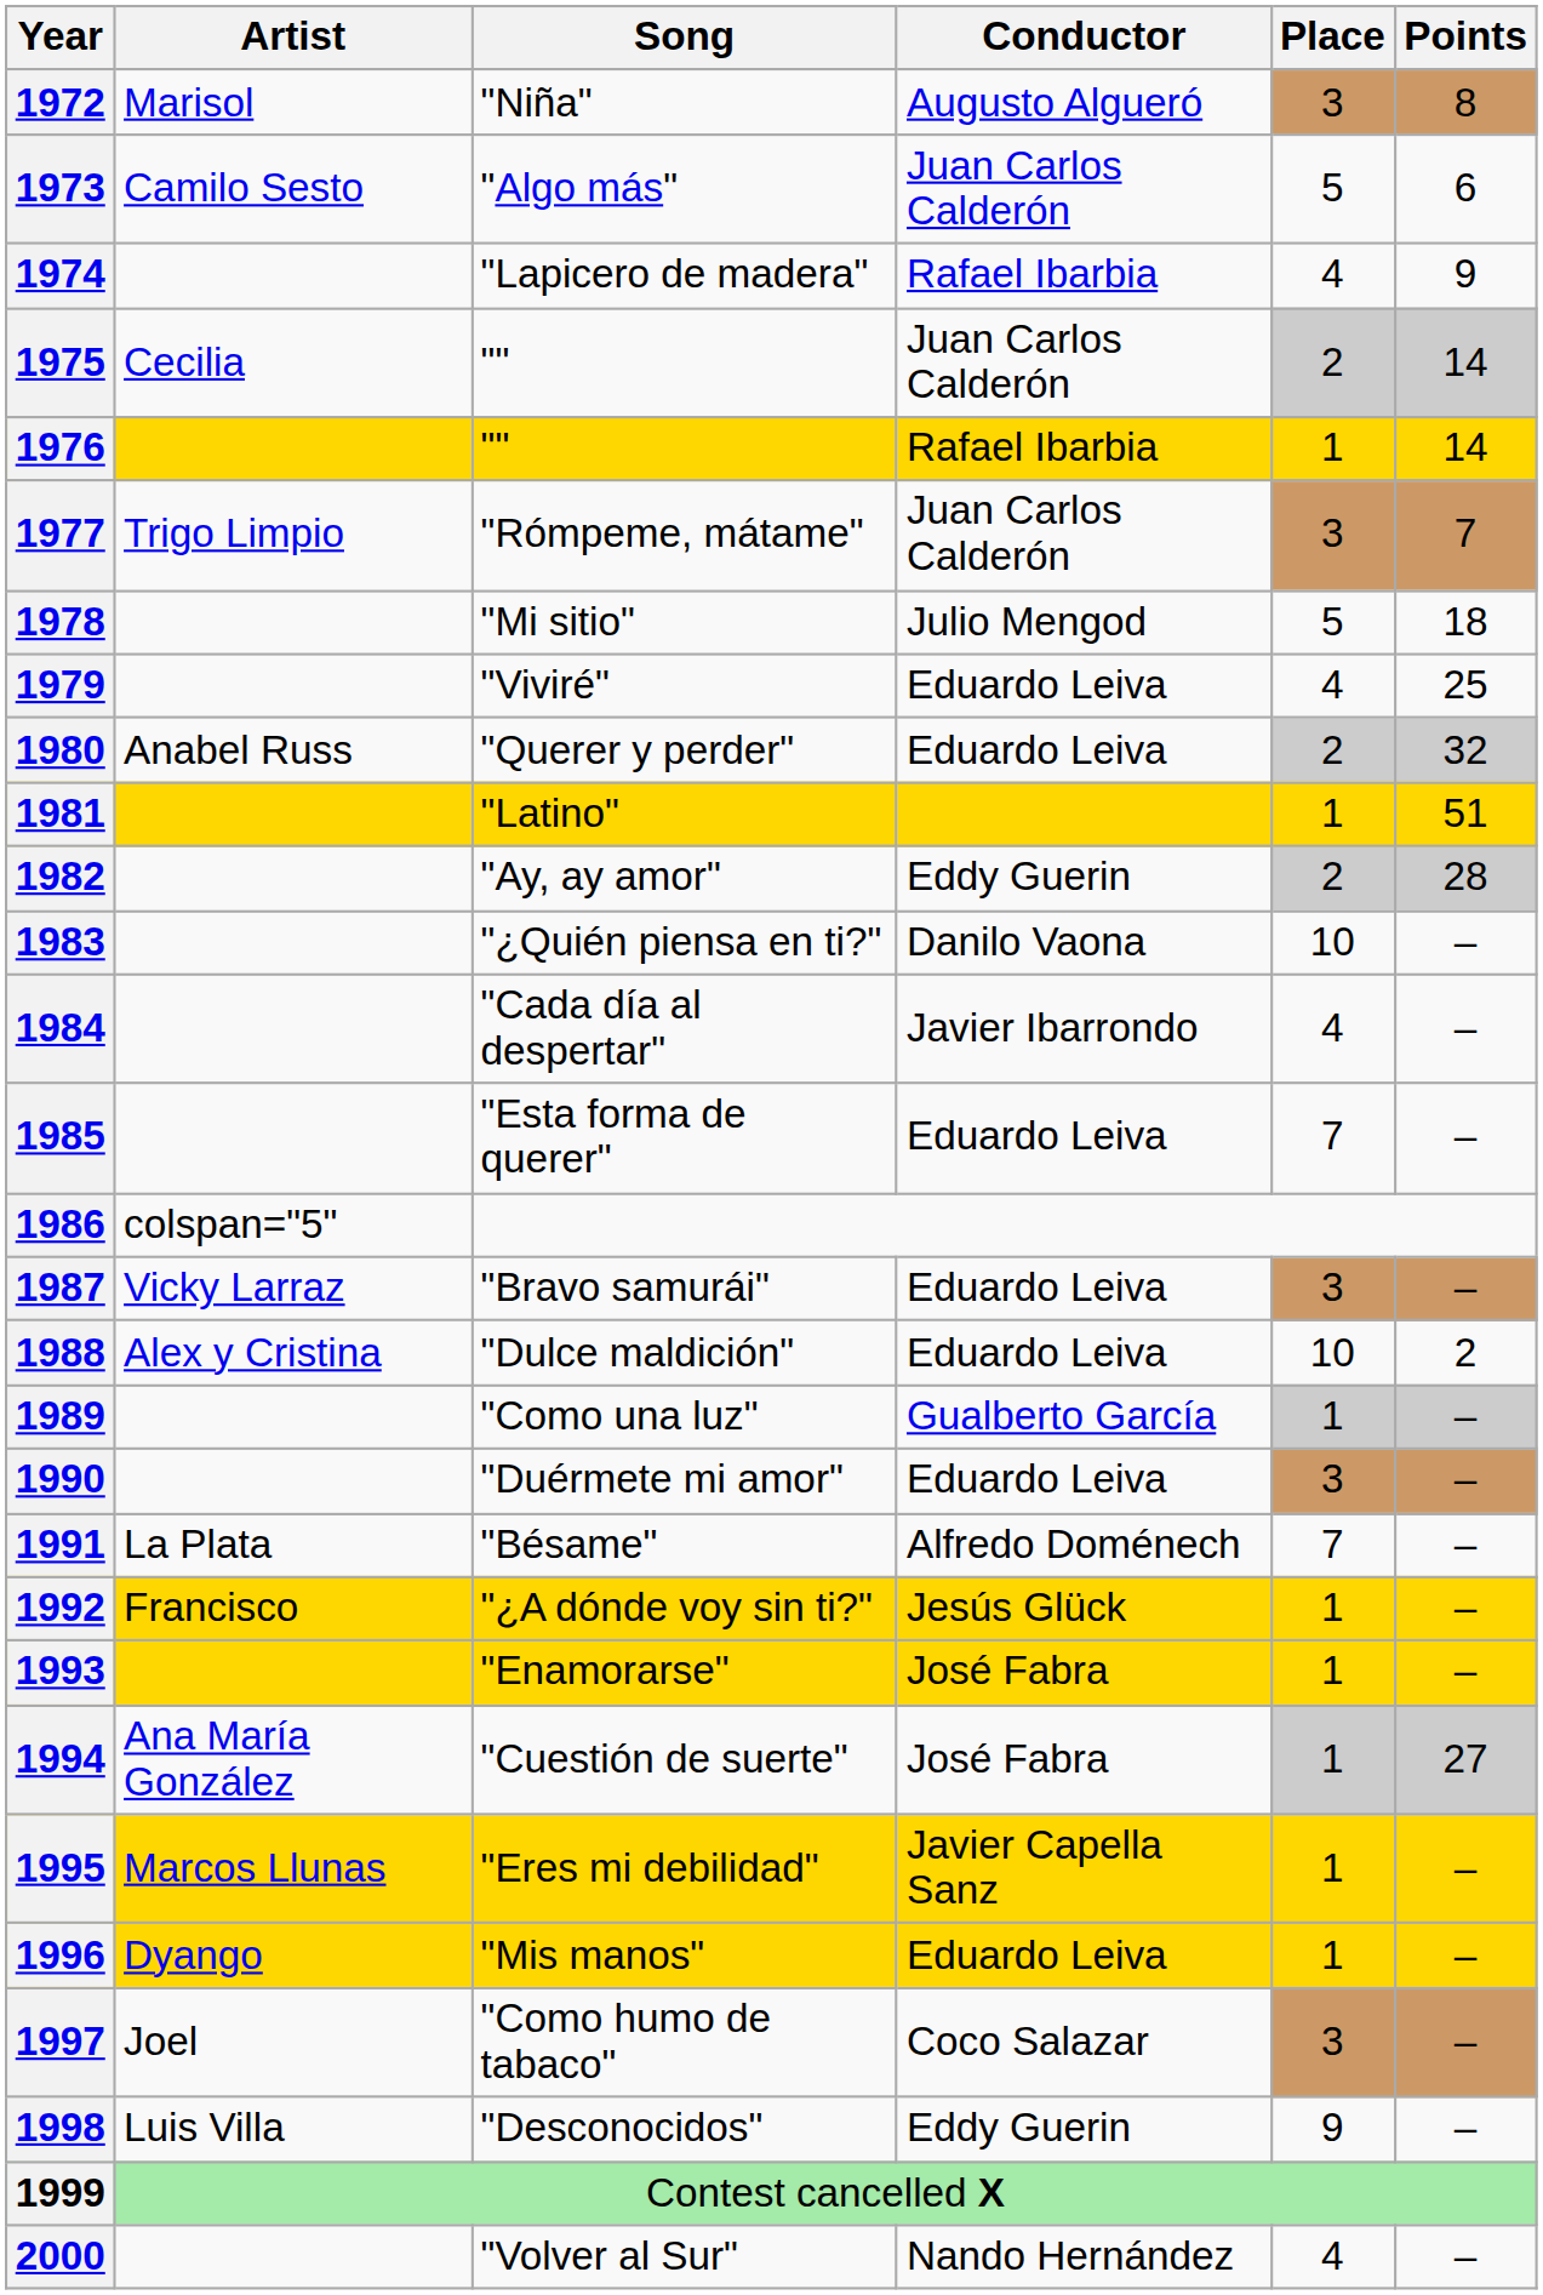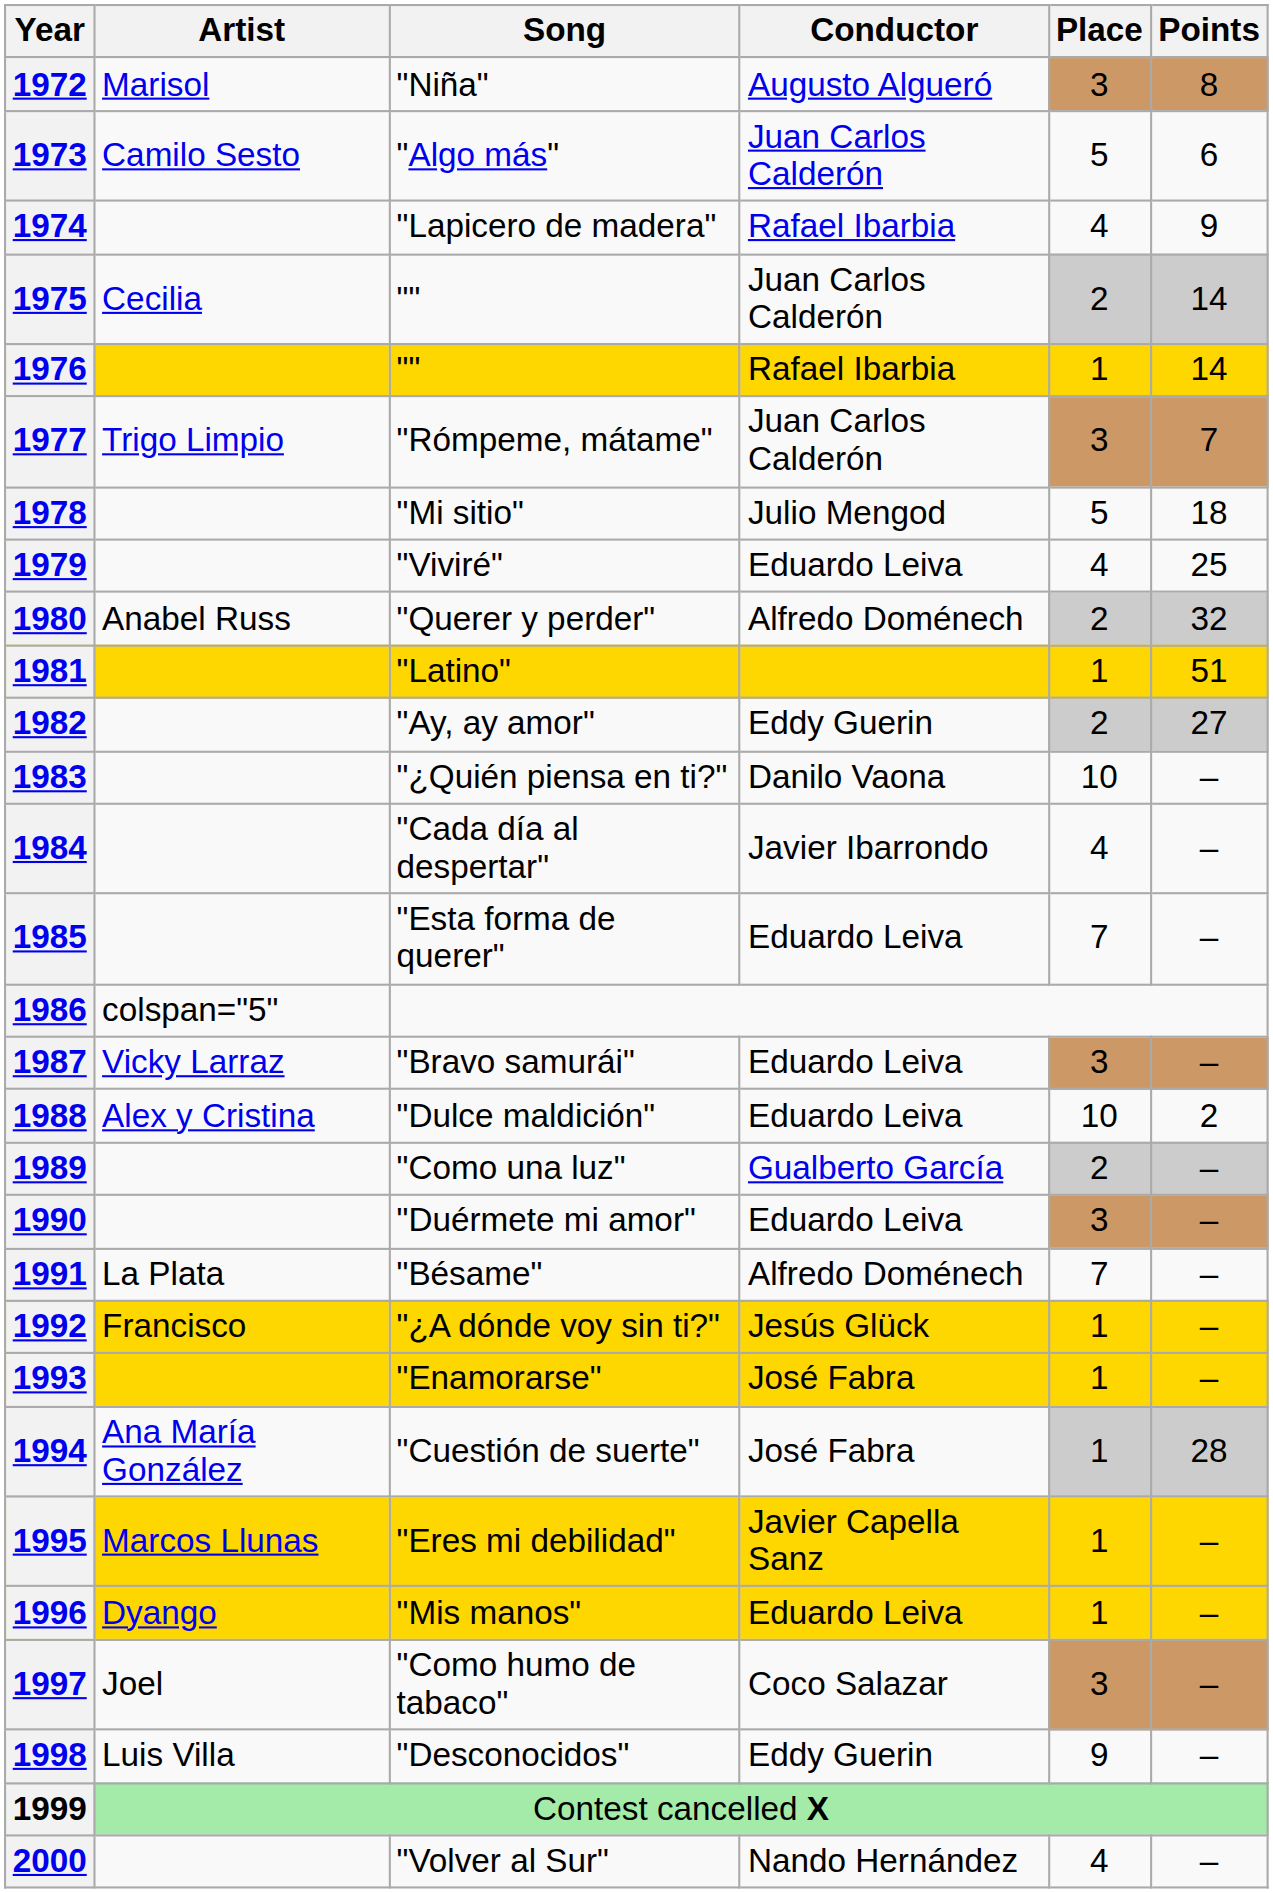1980 | Conductor: Eduardo Leiva -> Alfredo Doménech
1982 | Points: 28 -> 27
1989 | Place: 1 -> 2
1994 | Points: 27 -> 28
